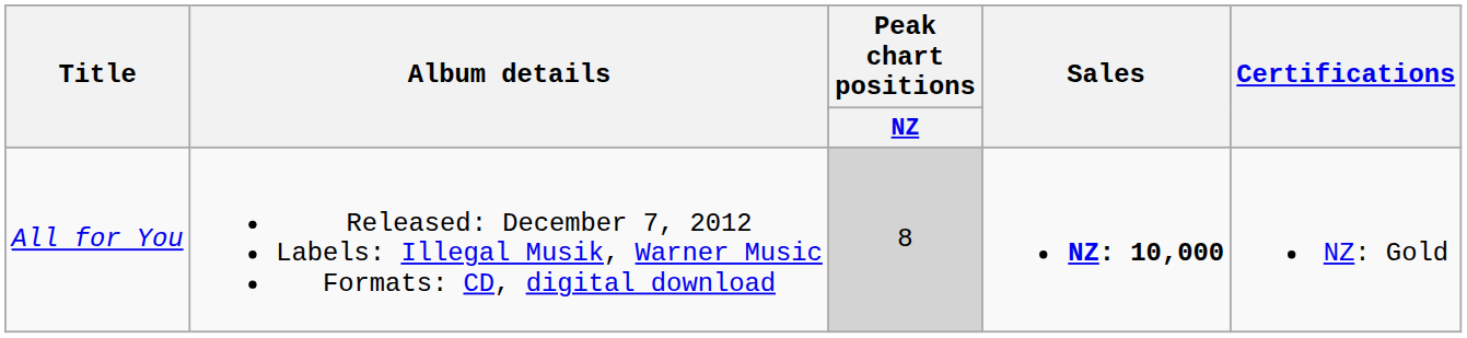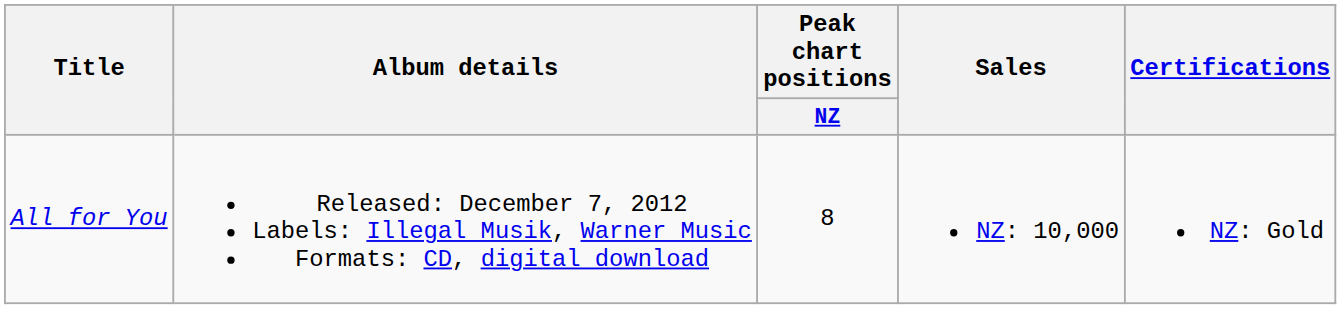row 3 | Peak chart positions / NZ: lightgrey background -> no background
row 3 | Sales: bold -> normal
